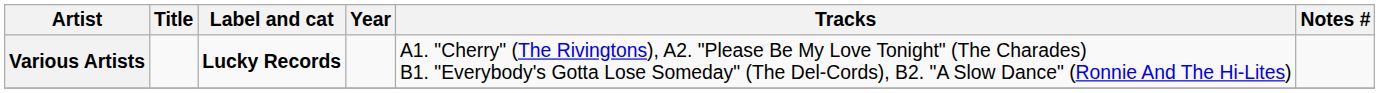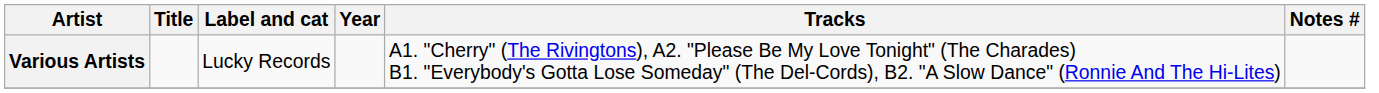Various Artists | Label and cat: bold -> normal
